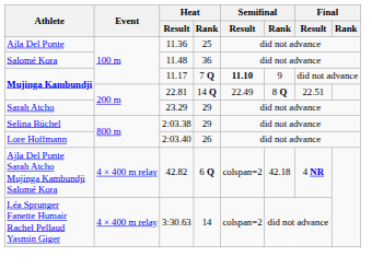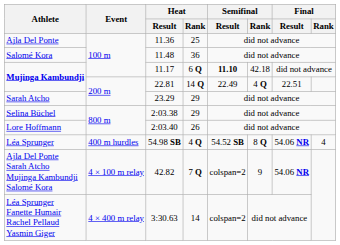Mujinga Kambundji / 11.17 | Heat / Rank: 7 Q -> 6 Q
Mujinga Kambundji / 11.17 | Semifinal / Rank: 9 -> 42.18
Mujinga Kambundji / 22.81 | Semifinal / Rank: 8 Q -> 4 Q
+ row: Léa Sprunger | 400 m hurdles | 54.98 SB | 4 Q | 54.52 SB | 8 Q | 54.06 NR | 4
Ajla Del Ponte Sarah Atcho Mujinga Kambundji Salomé Kora | Event: 4 × 400 m relay -> 4 × 100 m relay
Ajla Del Ponte Sarah Atcho Mujinga Kambundji Salomé Kora | Heat / Rank: 6 Q -> 7 Q
Ajla Del Ponte Sarah Atcho Mujinga Kambundji Salomé Kora | Semifinal / Rank: 42.18 -> 9
Ajla Del Ponte Sarah Atcho Mujinga Kambundji Salomé Kora | Final / Result: 4 NR -> 54.06 NR
